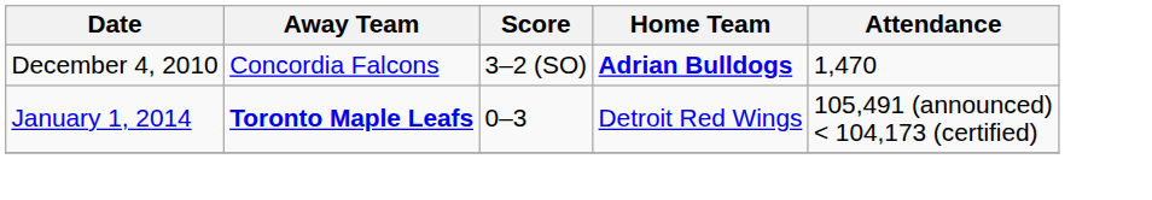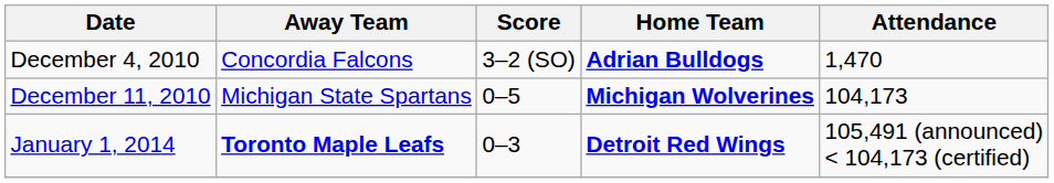+ row: December 11, 2010 | Michigan State Spartans | 0–5 | Michigan Wolverines | 104,173
January 1, 2014 | Home Team: normal -> bold
